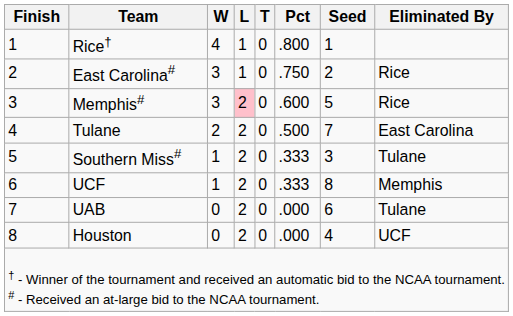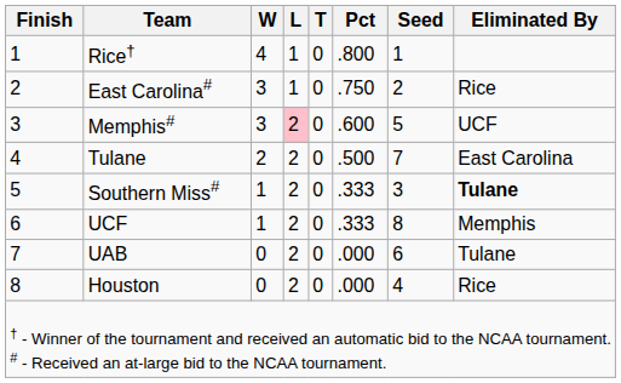Memphis# | Eliminated By: Rice -> UCF
Southern Miss# | Eliminated By: normal -> bold
Houston | Eliminated By: UCF -> Rice
